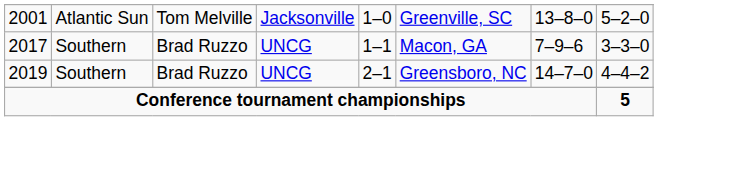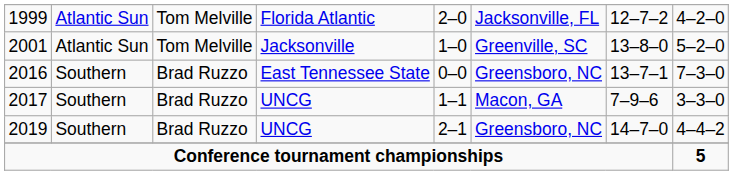+ row: 1999 | Atlantic Sun | Tom Melville | Florida Atlantic | 2–0 | Jacksonville, FL | 12–7–2 | 4–2–0
+ row: 2016 | Southern | Brad Ruzzo | East Tennessee State | 0–0 | Greensboro, NC | 13–7–1 | 7–3–0
